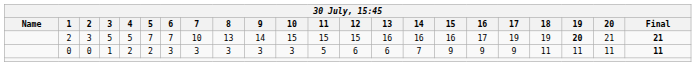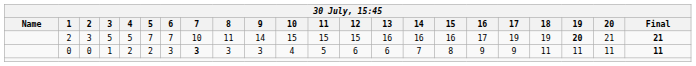row 3 | 8: 13 -> 11
row 4 | 7: normal -> bold
row 4 | 10: 3 -> 4
row 4 | 15: 9 -> 8
